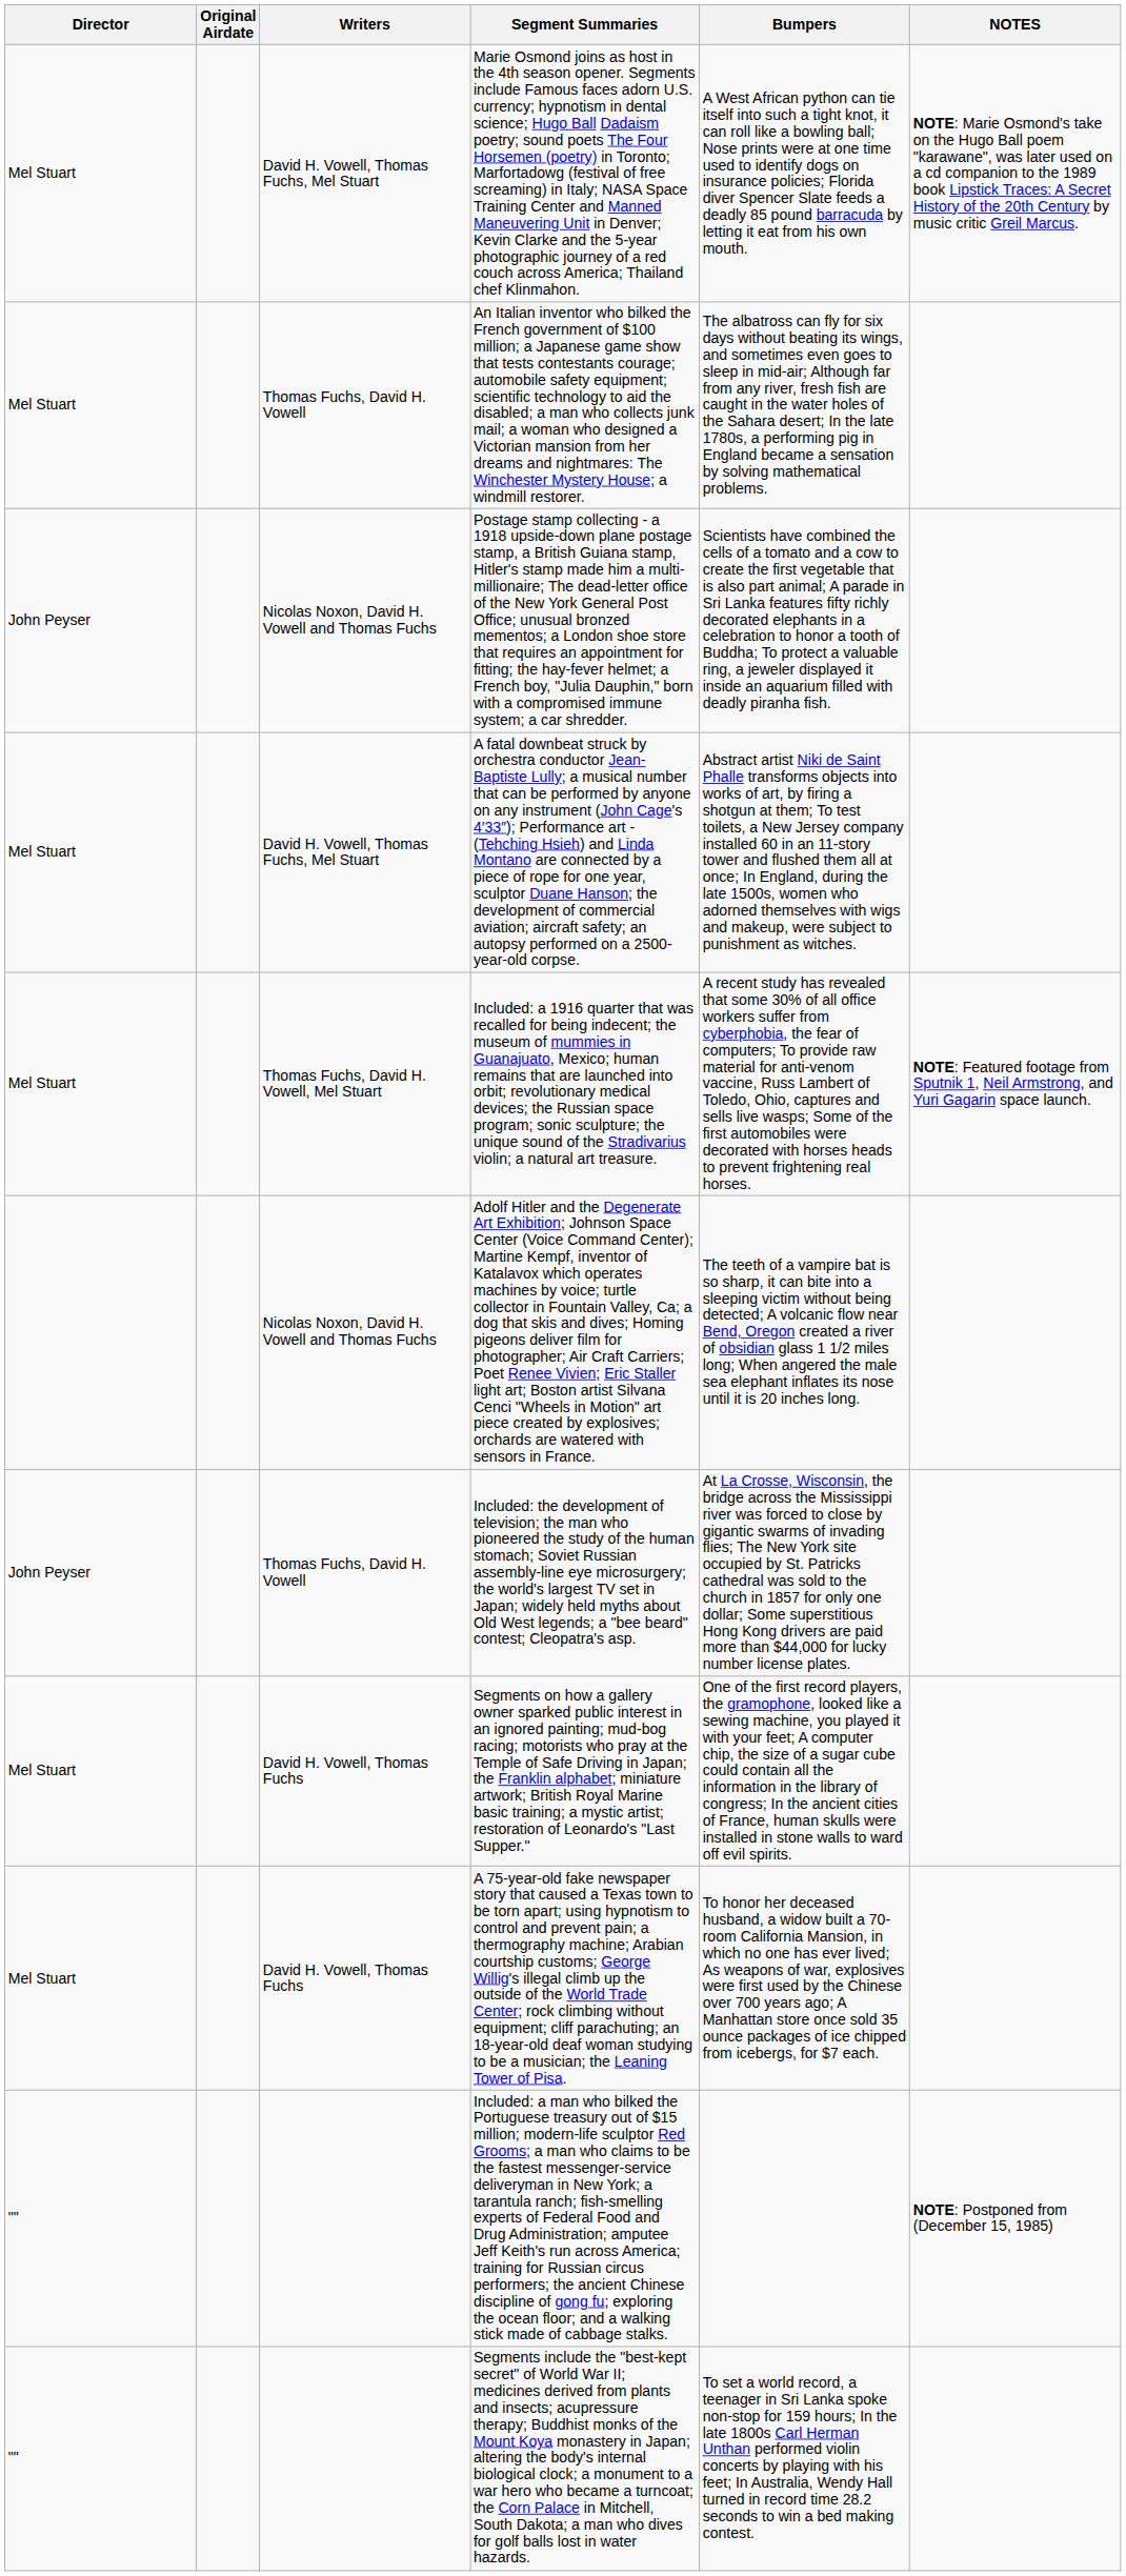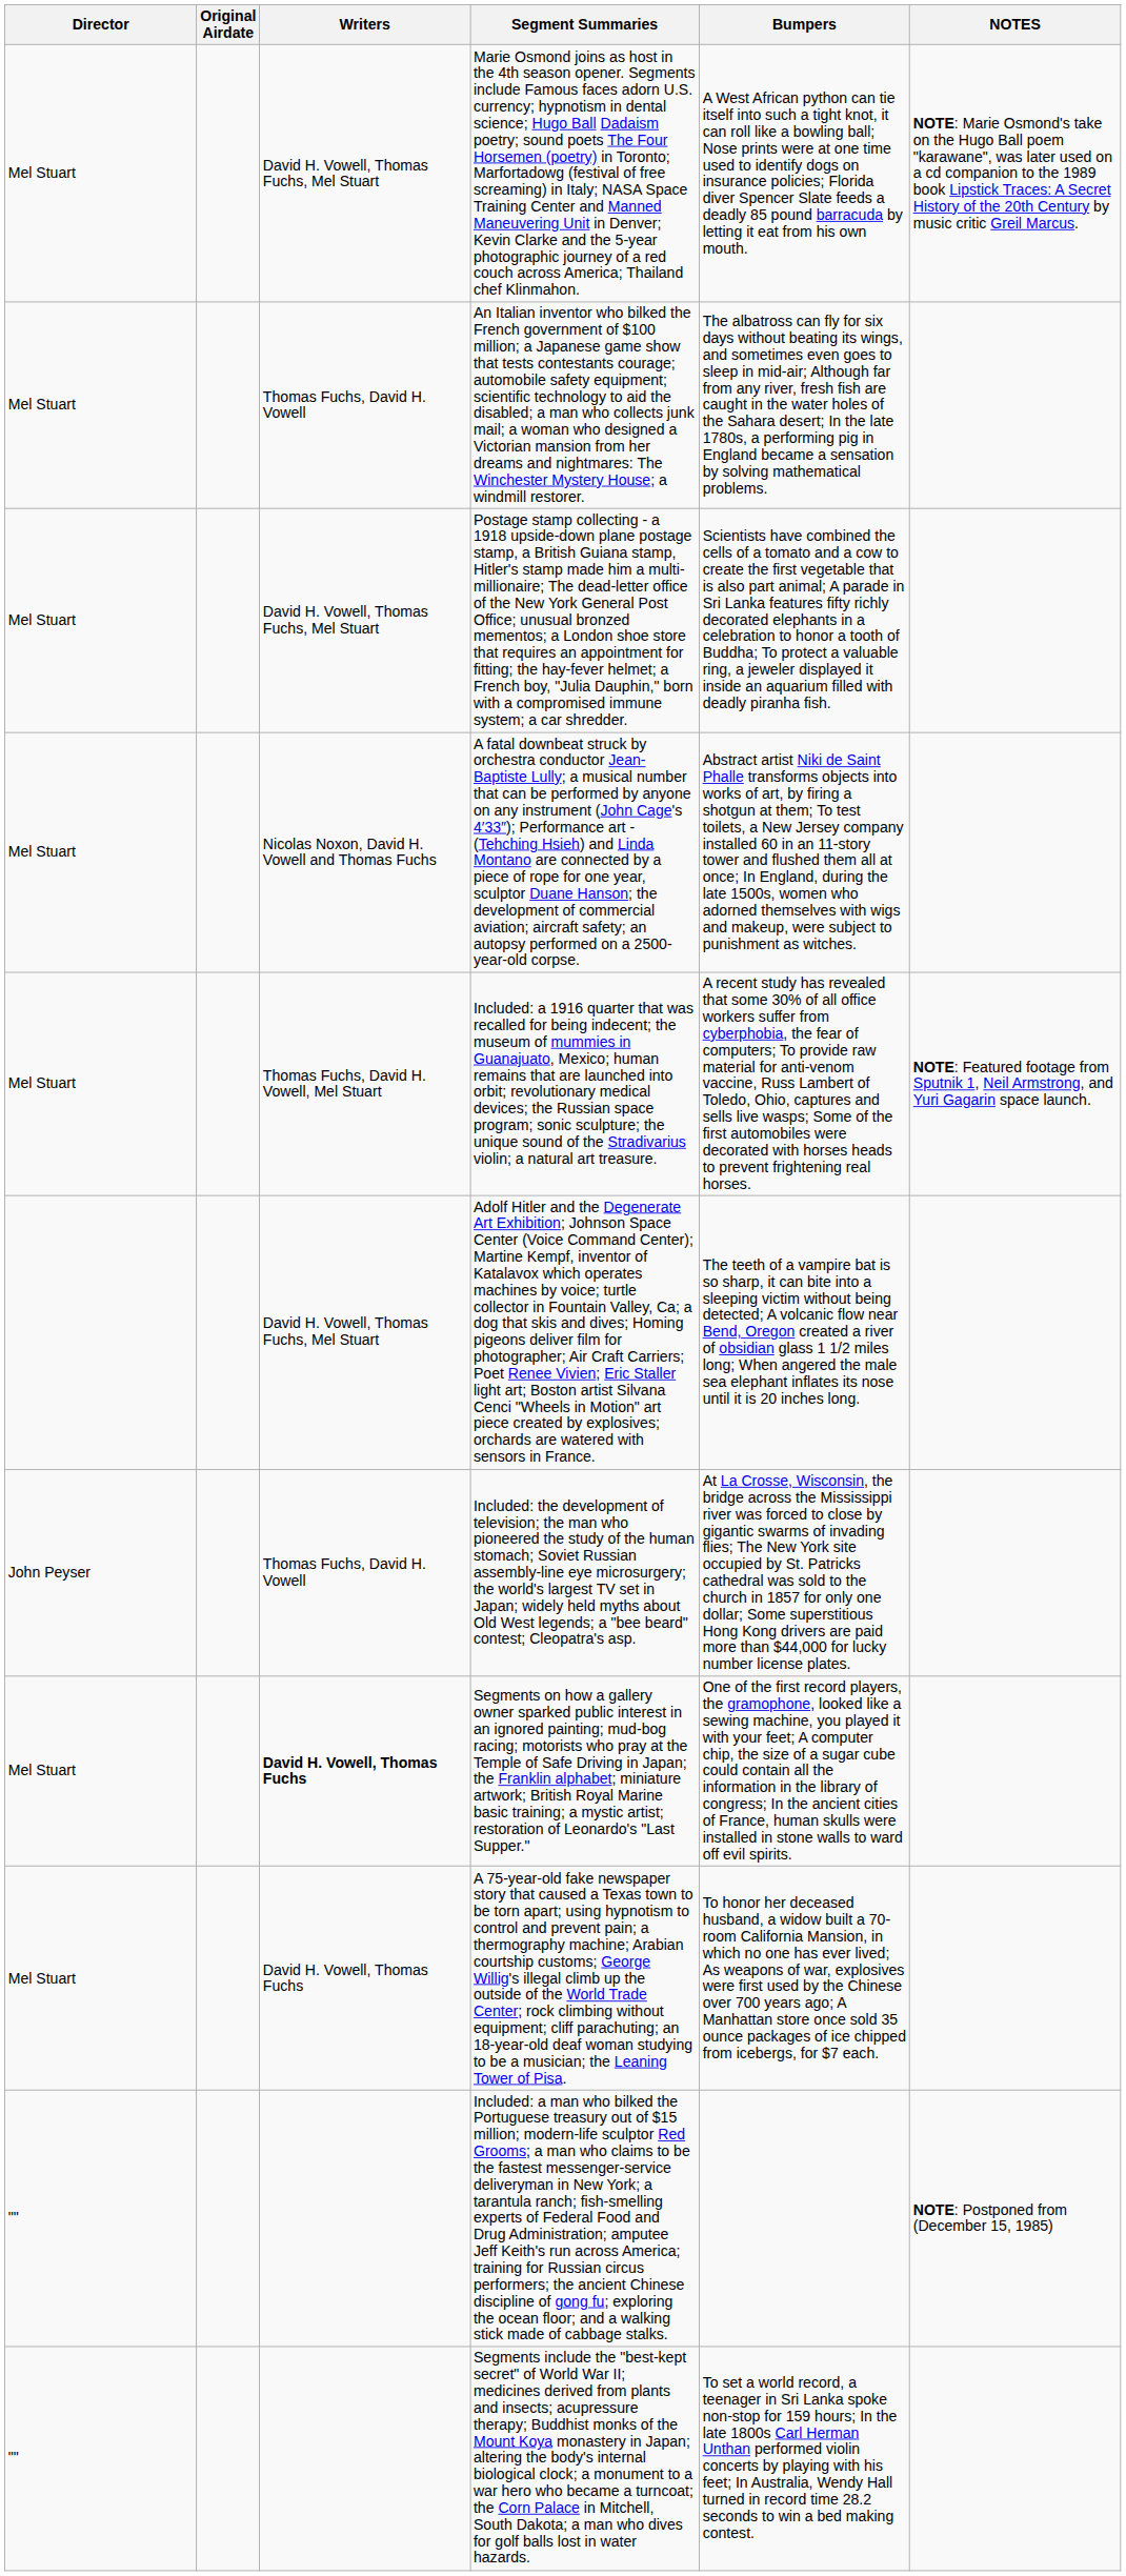row 4 | Director: John Peyser -> Mel Stuart
row 4 | Writers: Nicolas Noxon, David H. Vowell and Thomas Fuchs -> David H. Vowell, Thomas Fuchs, Mel Stuart
row 5 | Writers: David H. Vowell, Thomas Fuchs, Mel Stuart -> Nicolas Noxon, David H. Vowell and Thomas Fuchs
row 7 | Writers: Nicolas Noxon, David H. Vowell and Thomas Fuchs -> David H. Vowell, Thomas Fuchs, Mel Stuart
row 9 | Writers: normal -> bold
